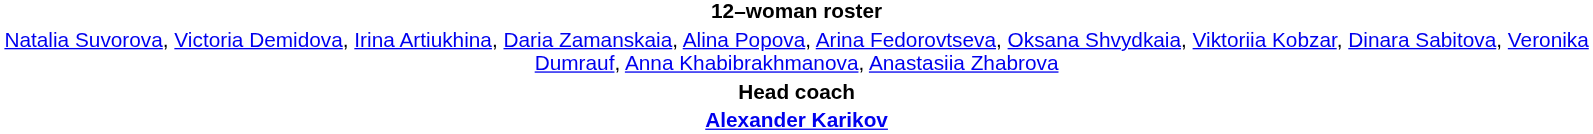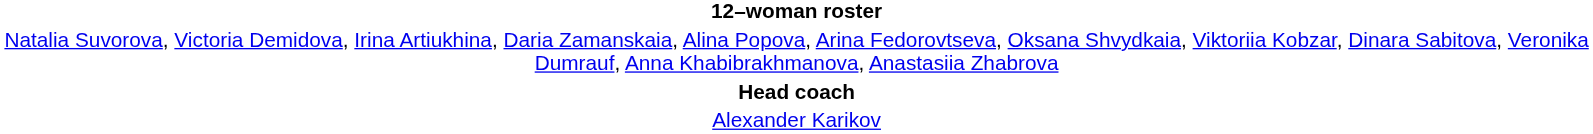row 4 | column 1: bold -> normal
